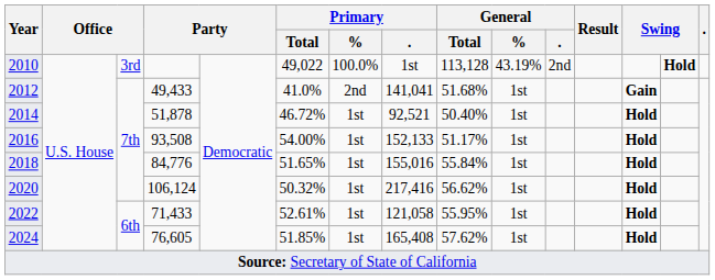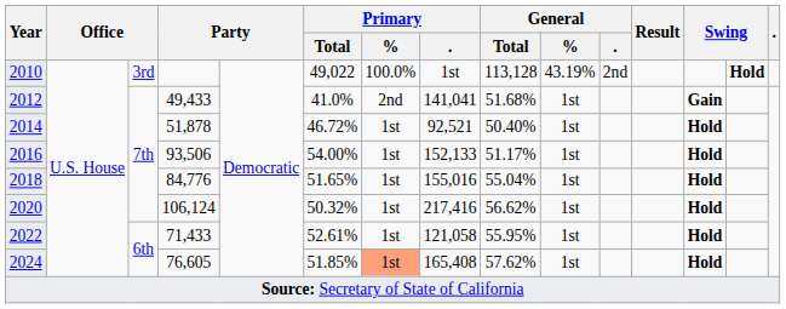2016 | column 4: 93,508 -> 93,506
2018 | General / Total: 55.84% -> 55.04%
2024 | Primary / %: no background -> lightsalmon background
